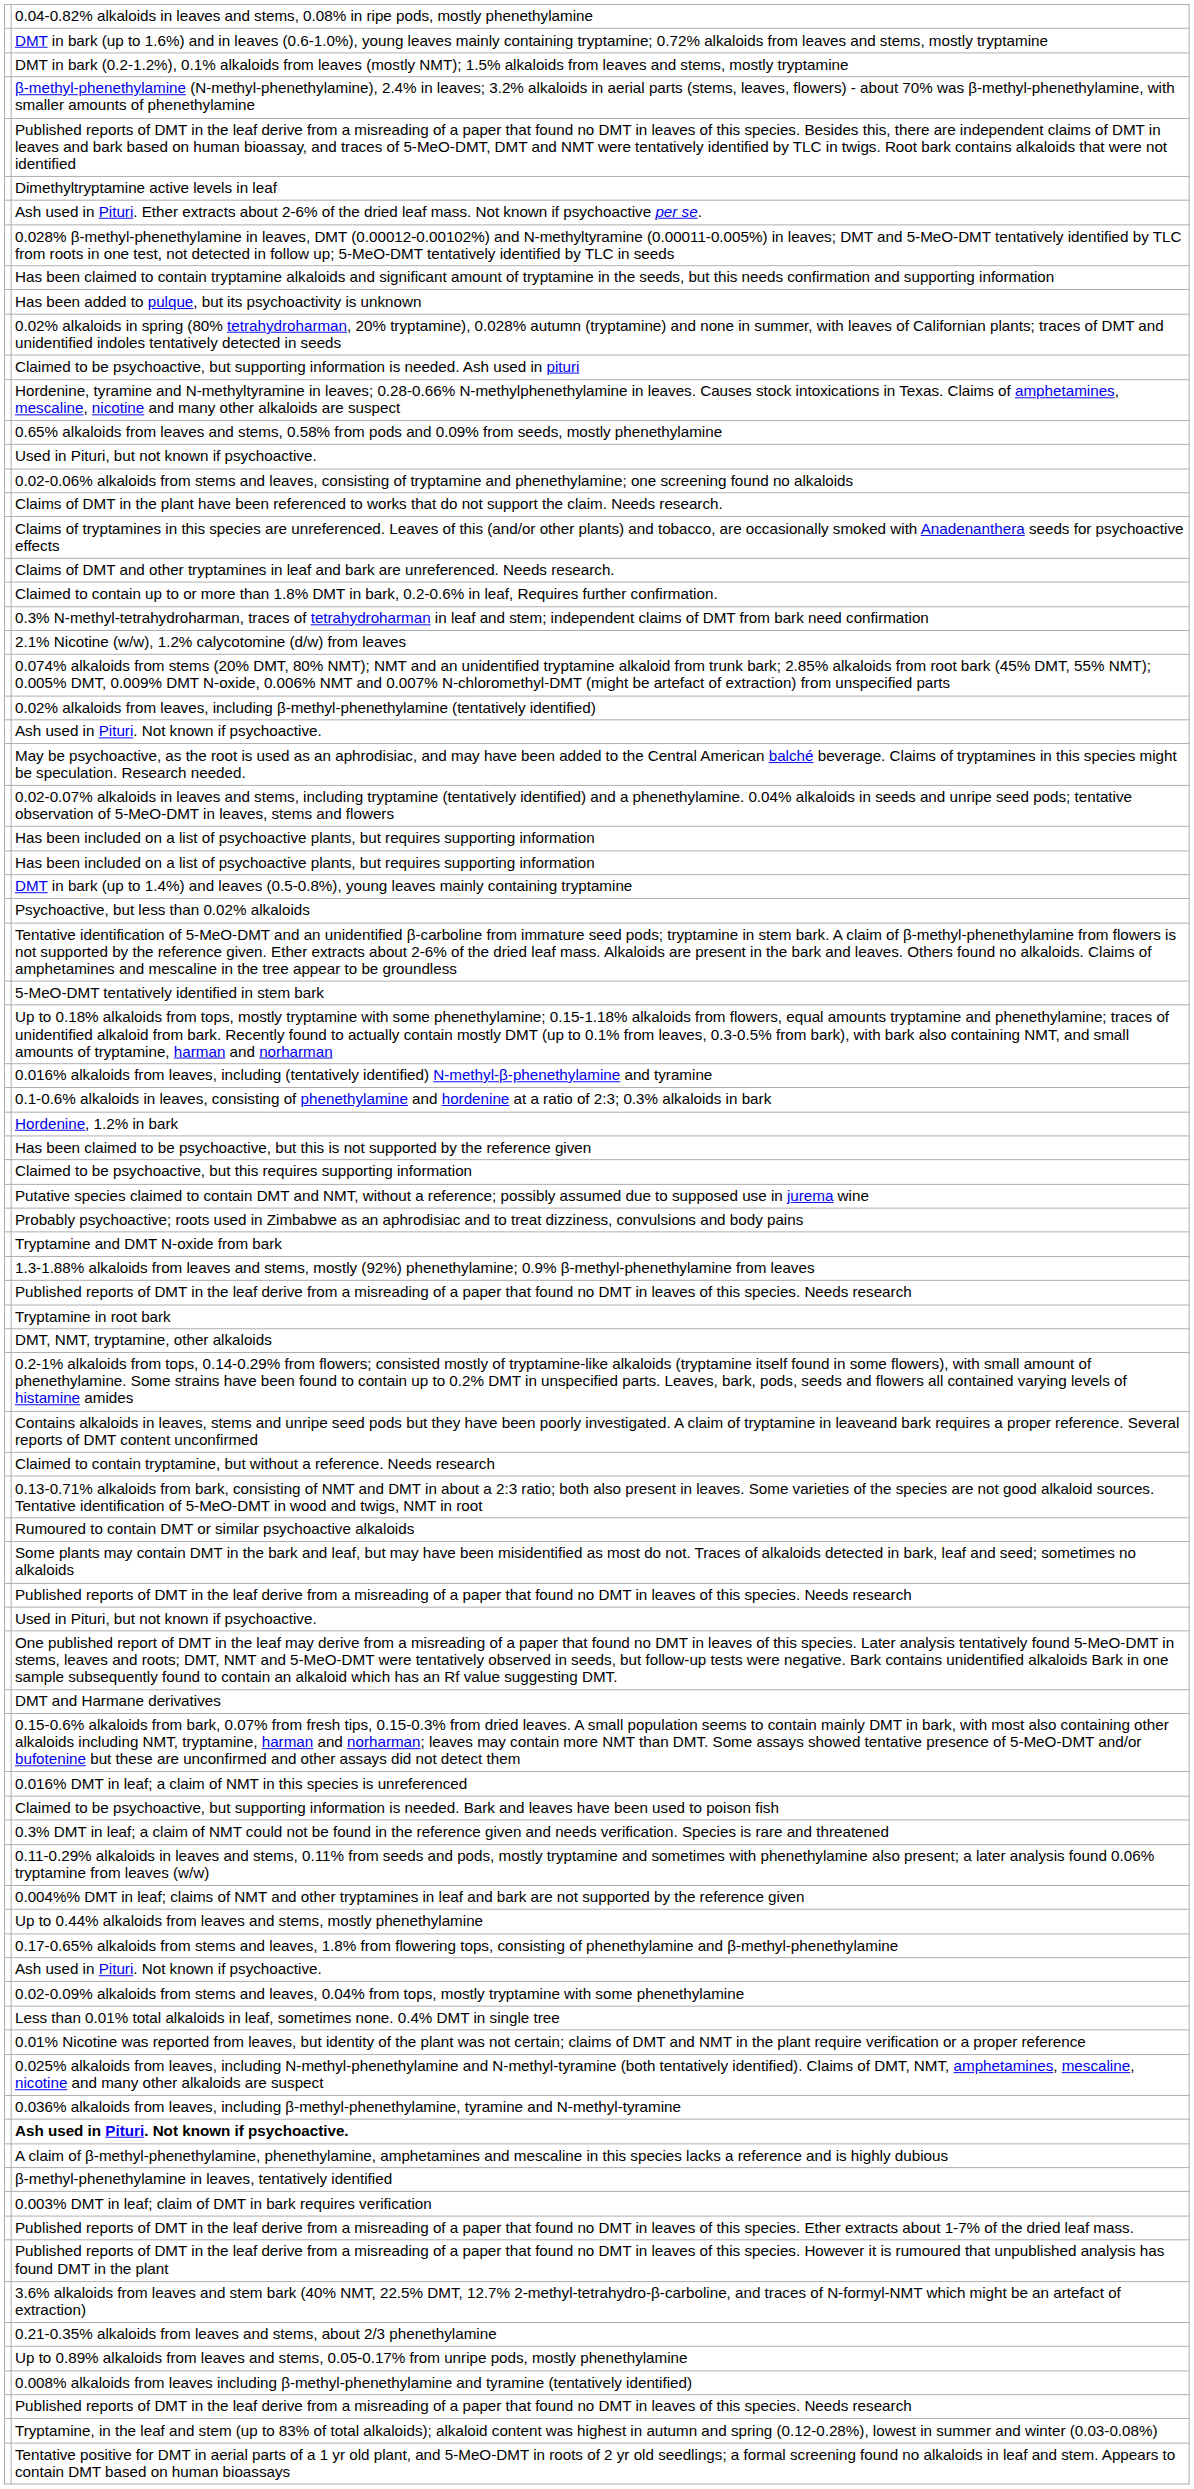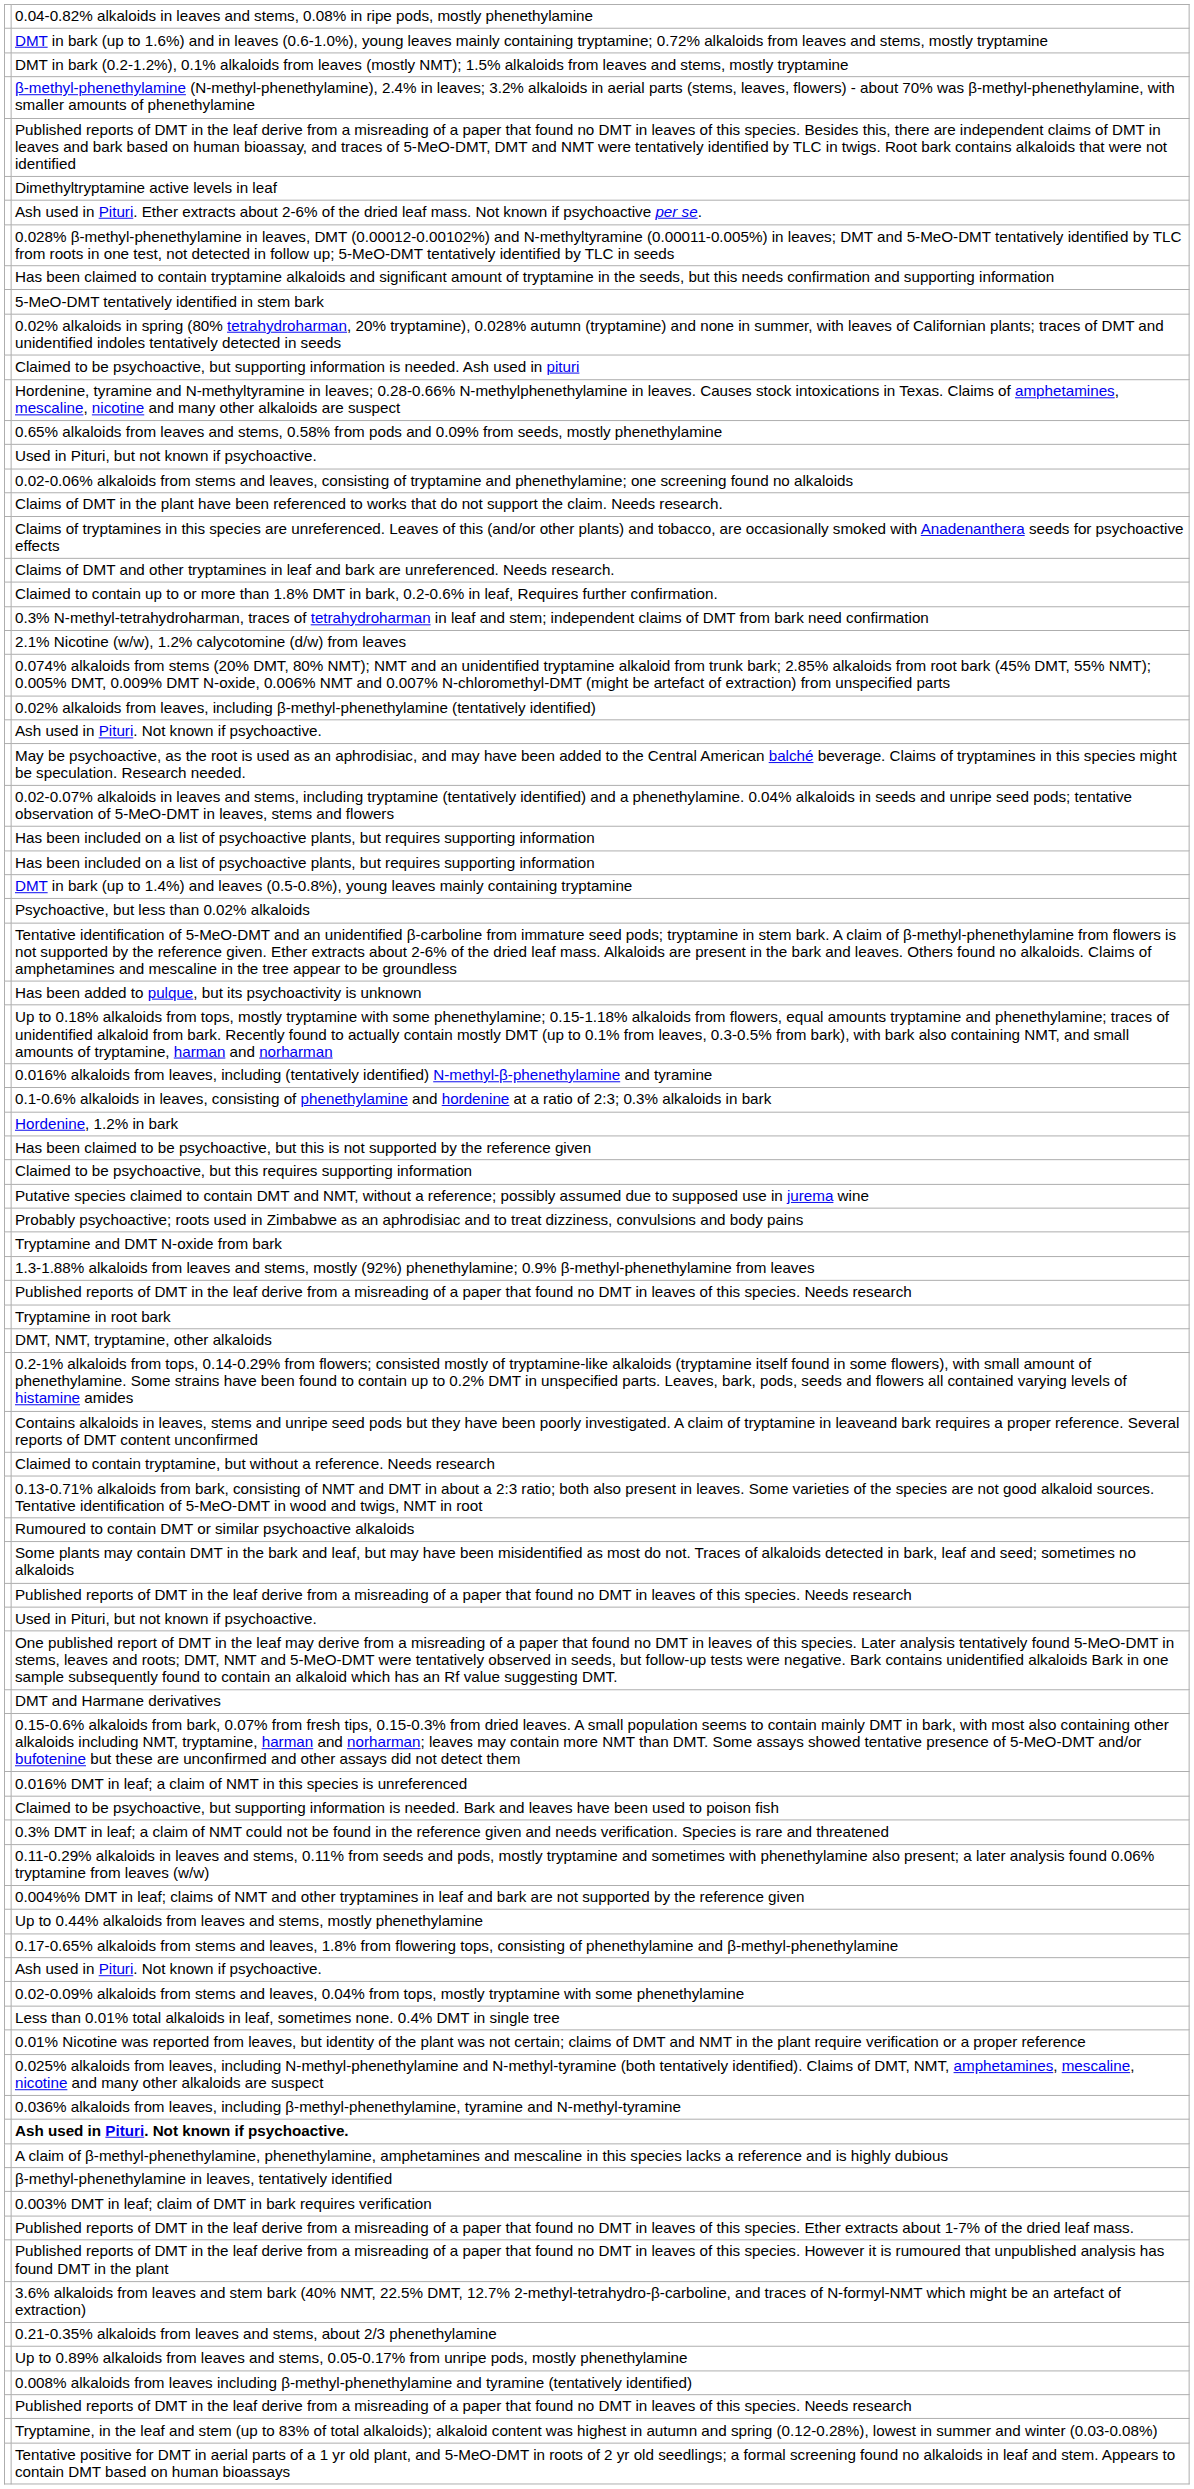row 10 | column 2: Has been added to pulque, but its psychoactivity is unknown -> 5-MeO-DMT tentatively identified in stem bark
row 33 | column 2: 5-MeO-DMT tentatively identified in stem bark -> Has been added to pulque, but its psychoactivity is unknown
